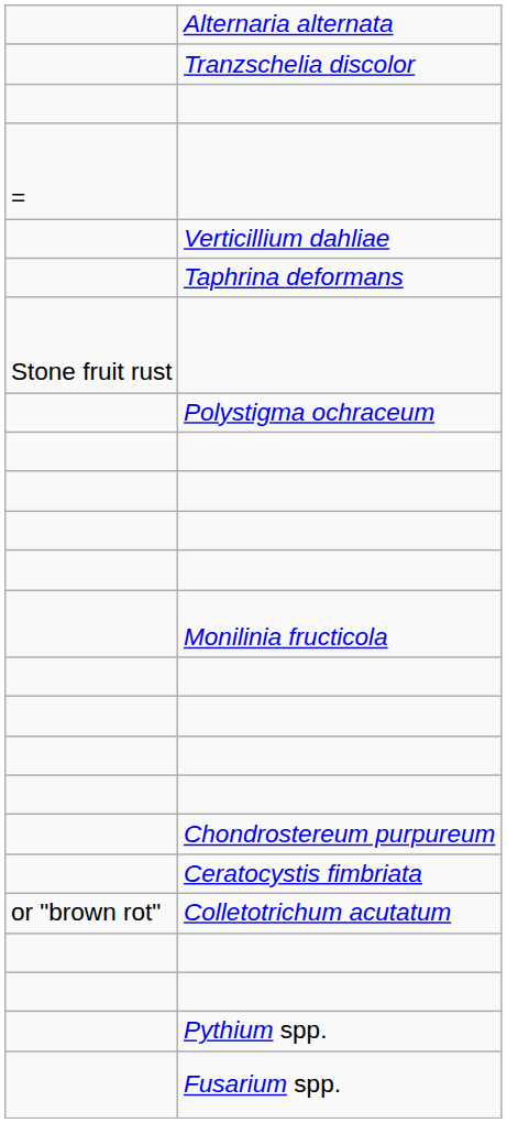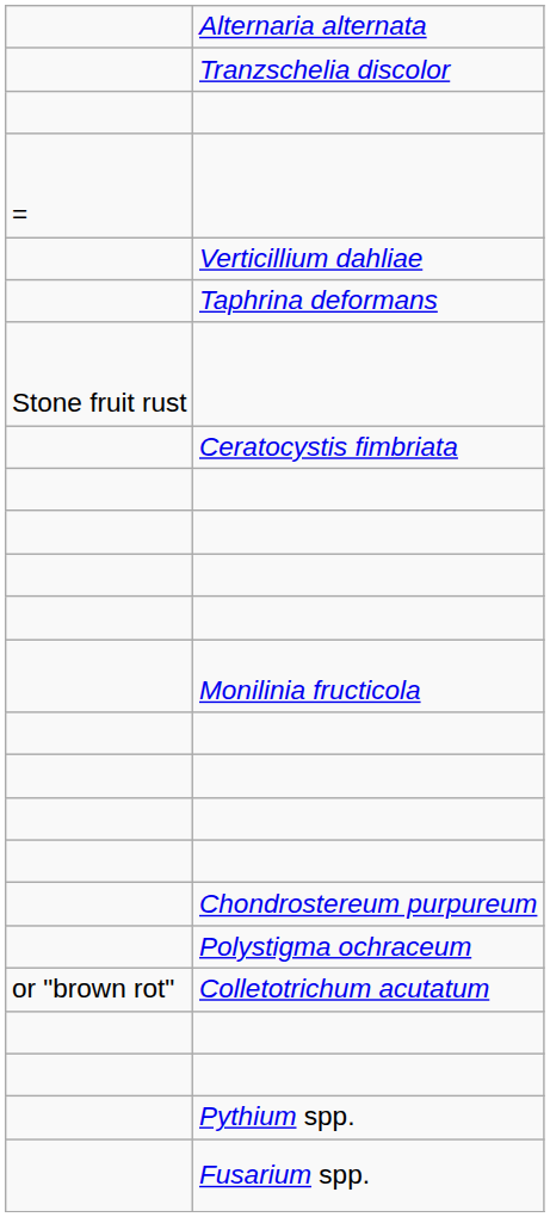row 8 | column 2: Polystigma ochraceum -> Ceratocystis fimbriata
row 19 | column 2: Ceratocystis fimbriata -> Polystigma ochraceum
